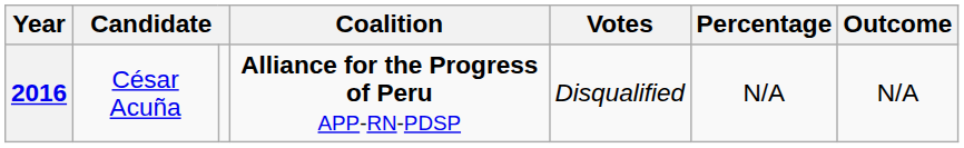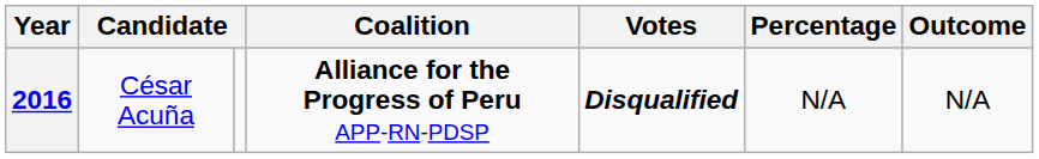2016 | Votes: normal -> bold
